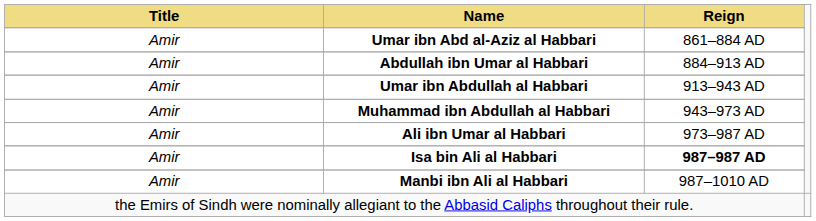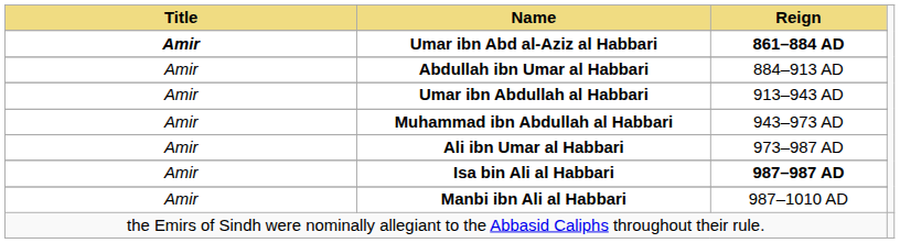Umar ibn Abd al-Aziz al Habbari | Title: normal -> bold
Umar ibn Abd al-Aziz al Habbari | Reign: normal -> bold
